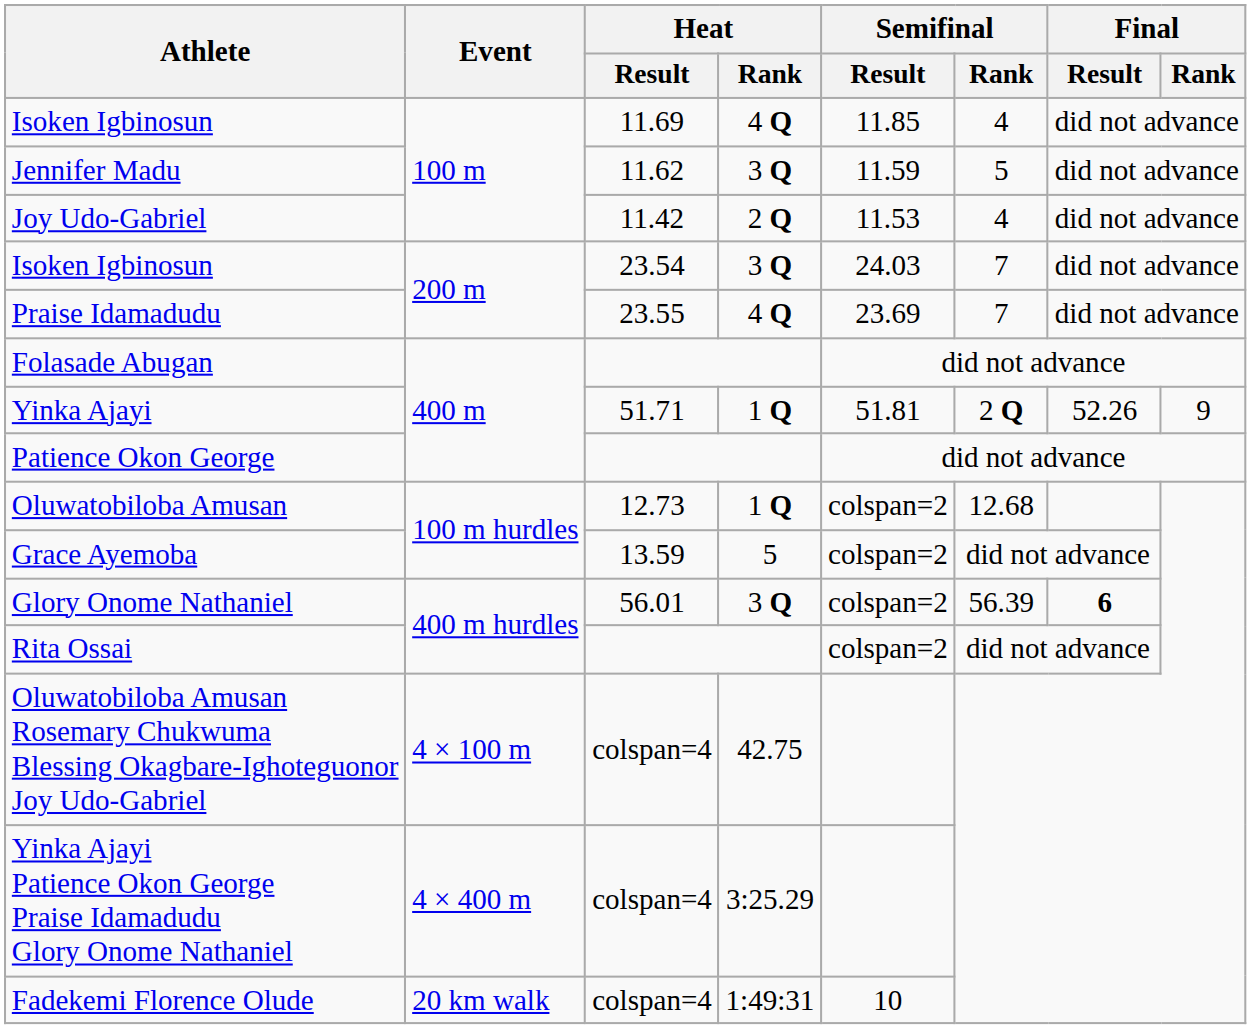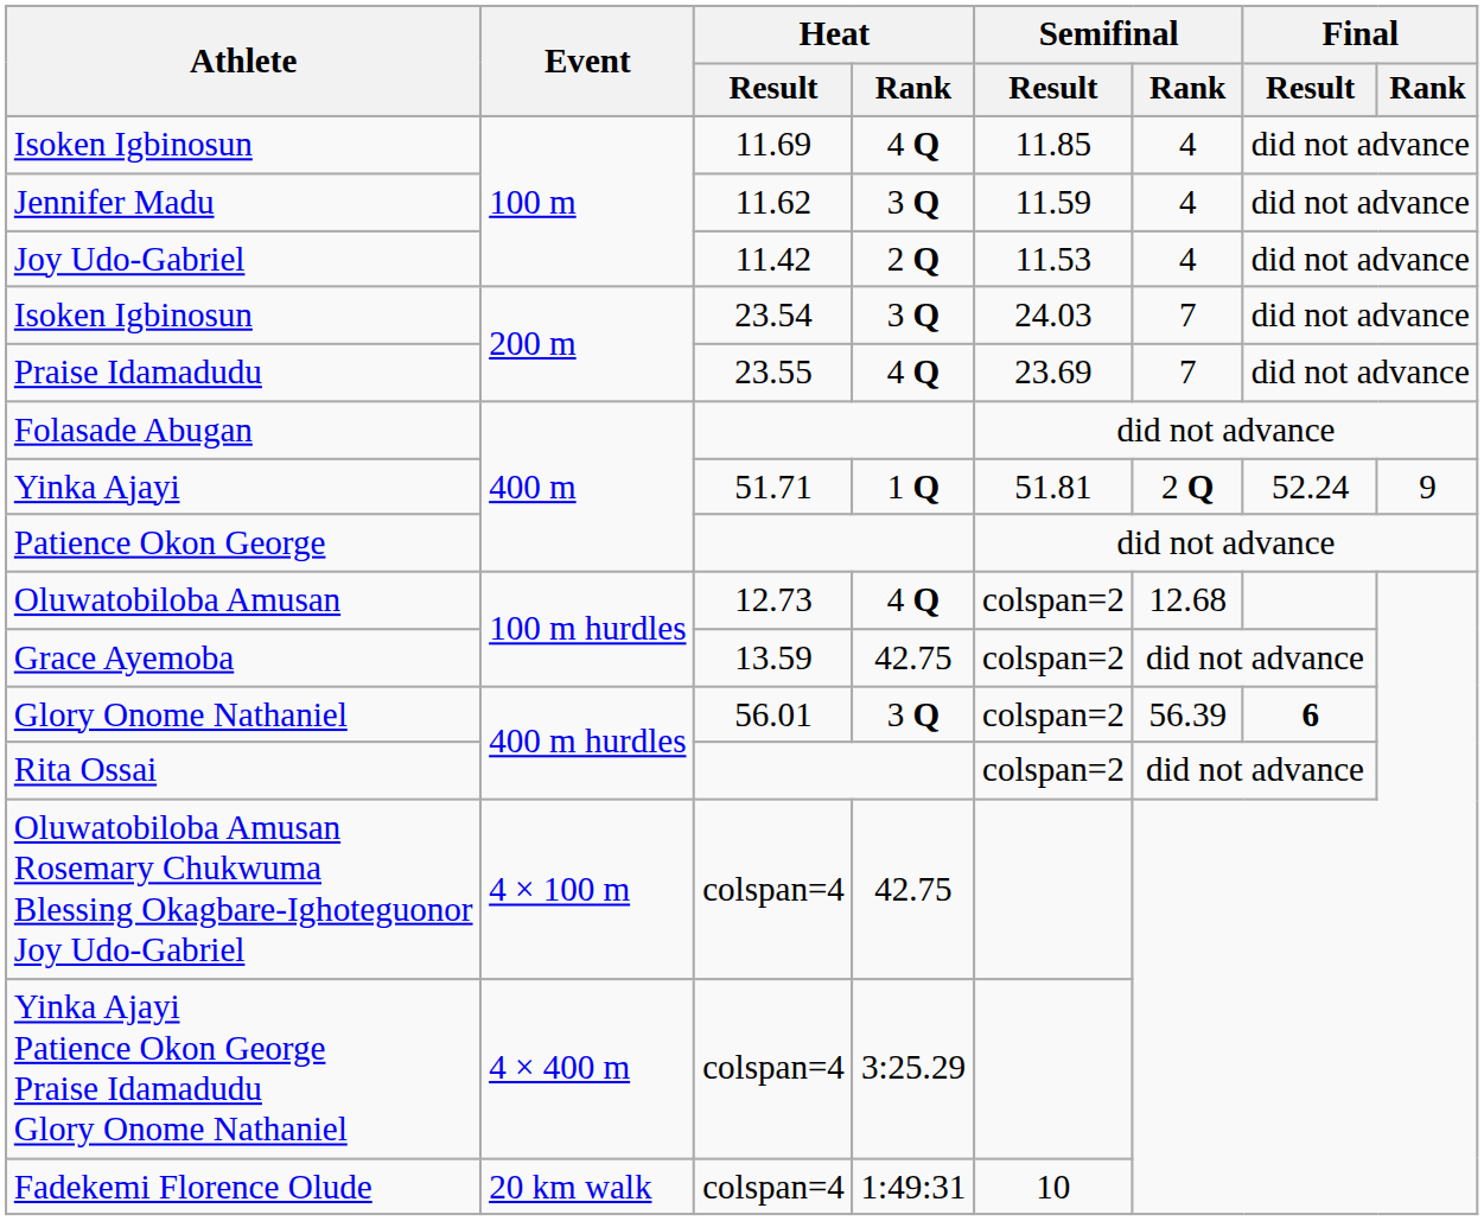Jennifer Madu | Semifinal / Rank: 5 -> 4
Yinka Ajayi | Final / Result: 52.26 -> 52.24
Oluwatobiloba Amusan | Heat / Rank: 1 Q -> 4 Q
Grace Ayemoba | Heat / Rank: 5 -> 42.75
